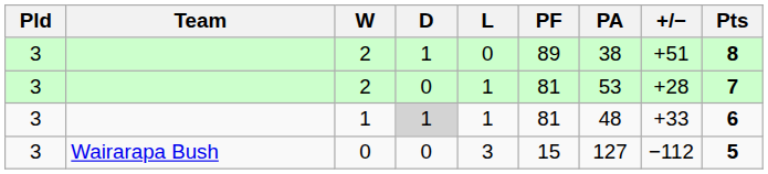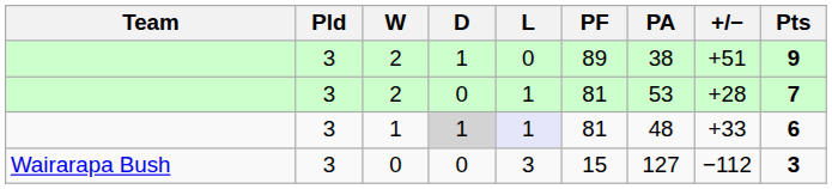columns swapped: Team <-> Pld
row 2 | Pts: 8 -> 9
row 4 | L: no background -> lavender background
row 5 | Pts: 5 -> 3
